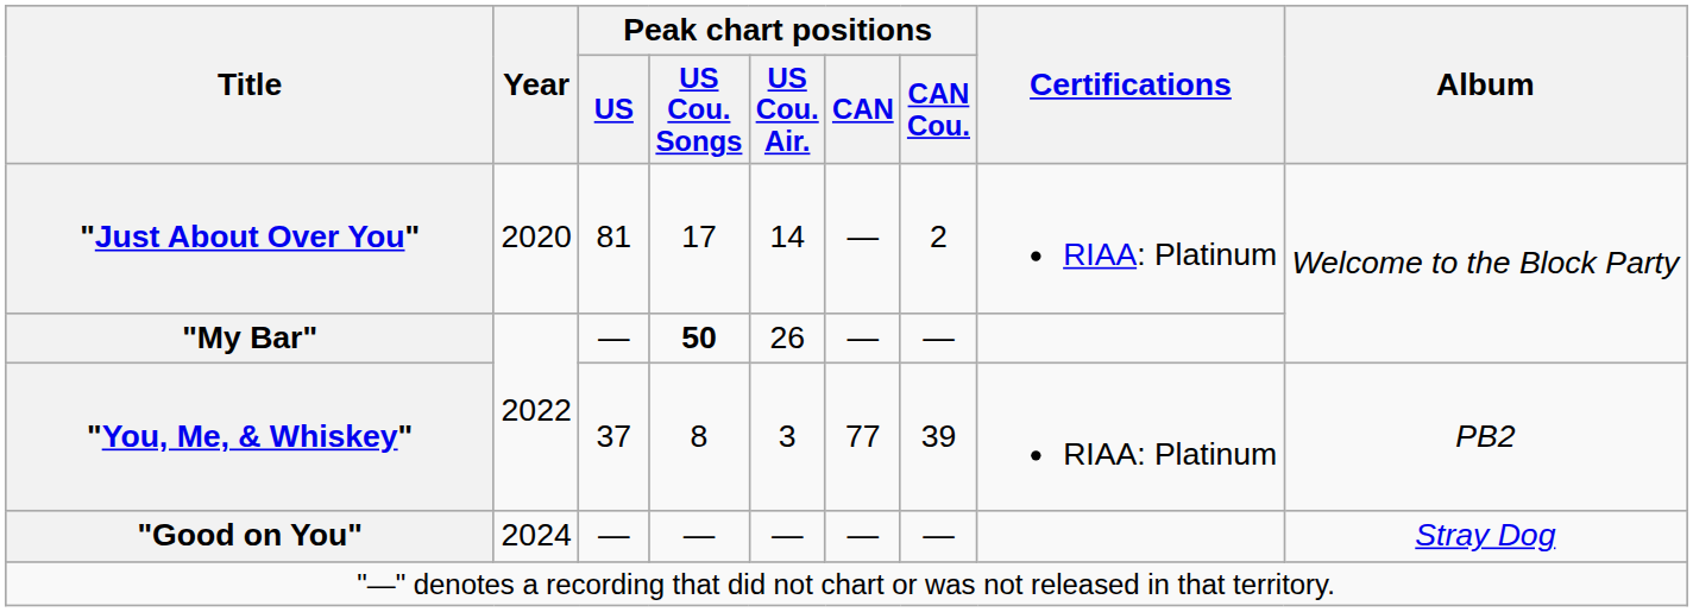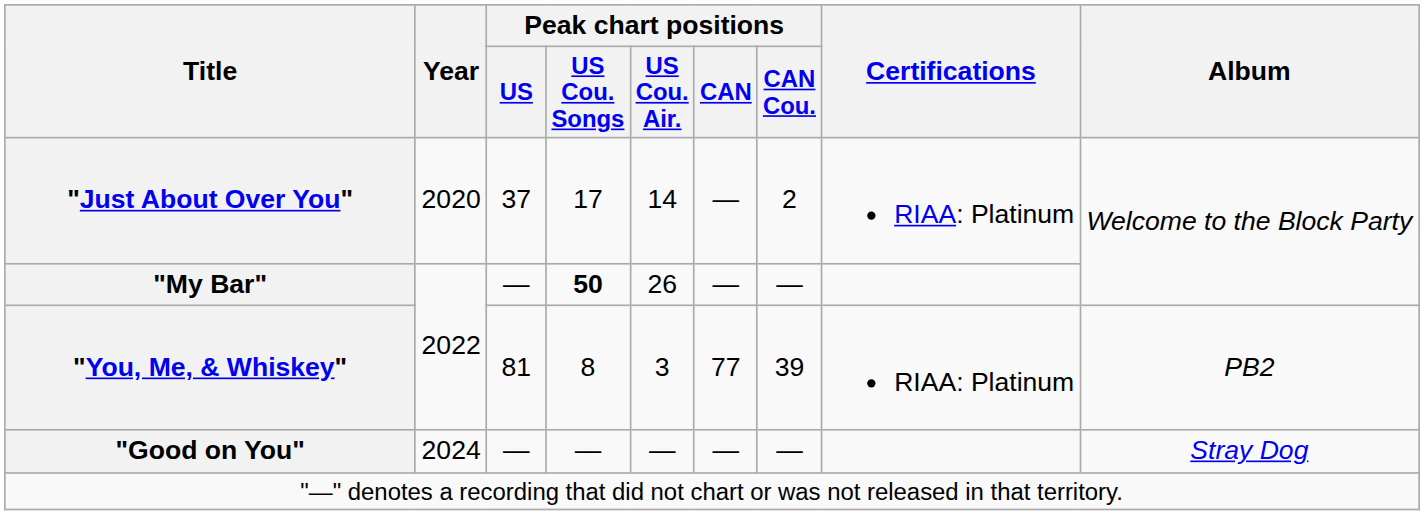"Just About Over You" | Peak chart positions / US: 81 -> 37
"You, Me, & Whiskey" | Peak chart positions / US: 37 -> 81
